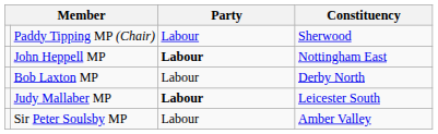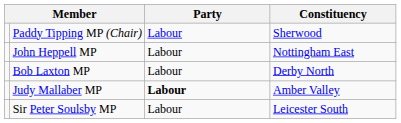John Heppell MP | Party: bold -> normal
Judy Mallaber MP | column 4: Leicester South -> Amber Valley
Sir Peter Soulsby MP | column 4: Amber Valley -> Leicester South
